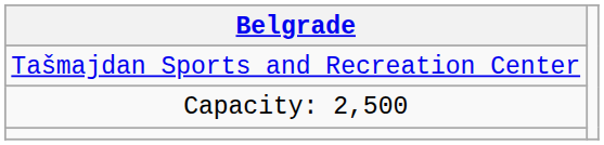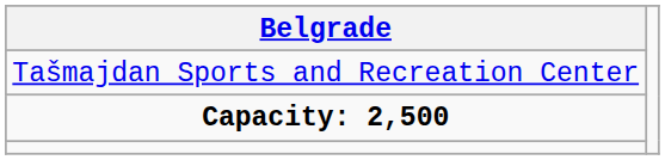Capacity: 2,500 | Belgrade: normal -> bold
